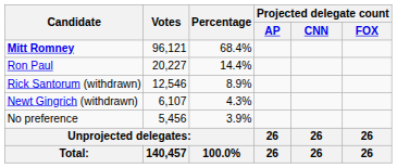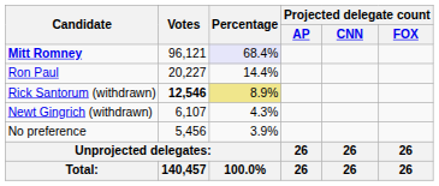Mitt Romney | Percentage: no background -> lavender background
Rick Santorum (withdrawn) | Votes: normal -> bold
Rick Santorum (withdrawn) | Percentage: no background -> khaki background
